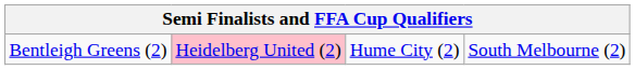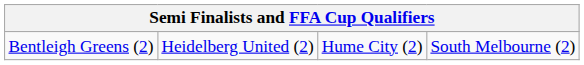Bentleigh Greens (2) | column 2: pink background -> no background
